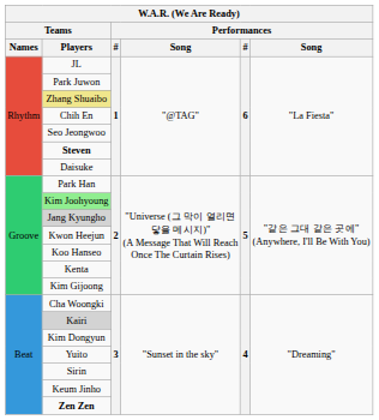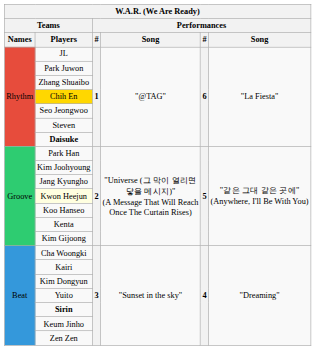Zhang Shuaibo | Teams / Players: khaki background -> no background
Chih En | Teams / Players: no background -> gold background
Steven | Teams / Players: bold -> normal
Daisuke | Teams / Players: normal -> bold
Kim Joohyoung | Teams / Players: lightgreen background -> no background
Jang Kyungho | Teams / Players: lightgrey background -> no background
Kwon Heejun | Teams / Players: no background -> lightyellow background
Kairi | Teams / Players: lightgrey background -> no background
Sirin | Teams / Players: normal -> bold
Zen Zen | Teams / Players: bold -> normal
